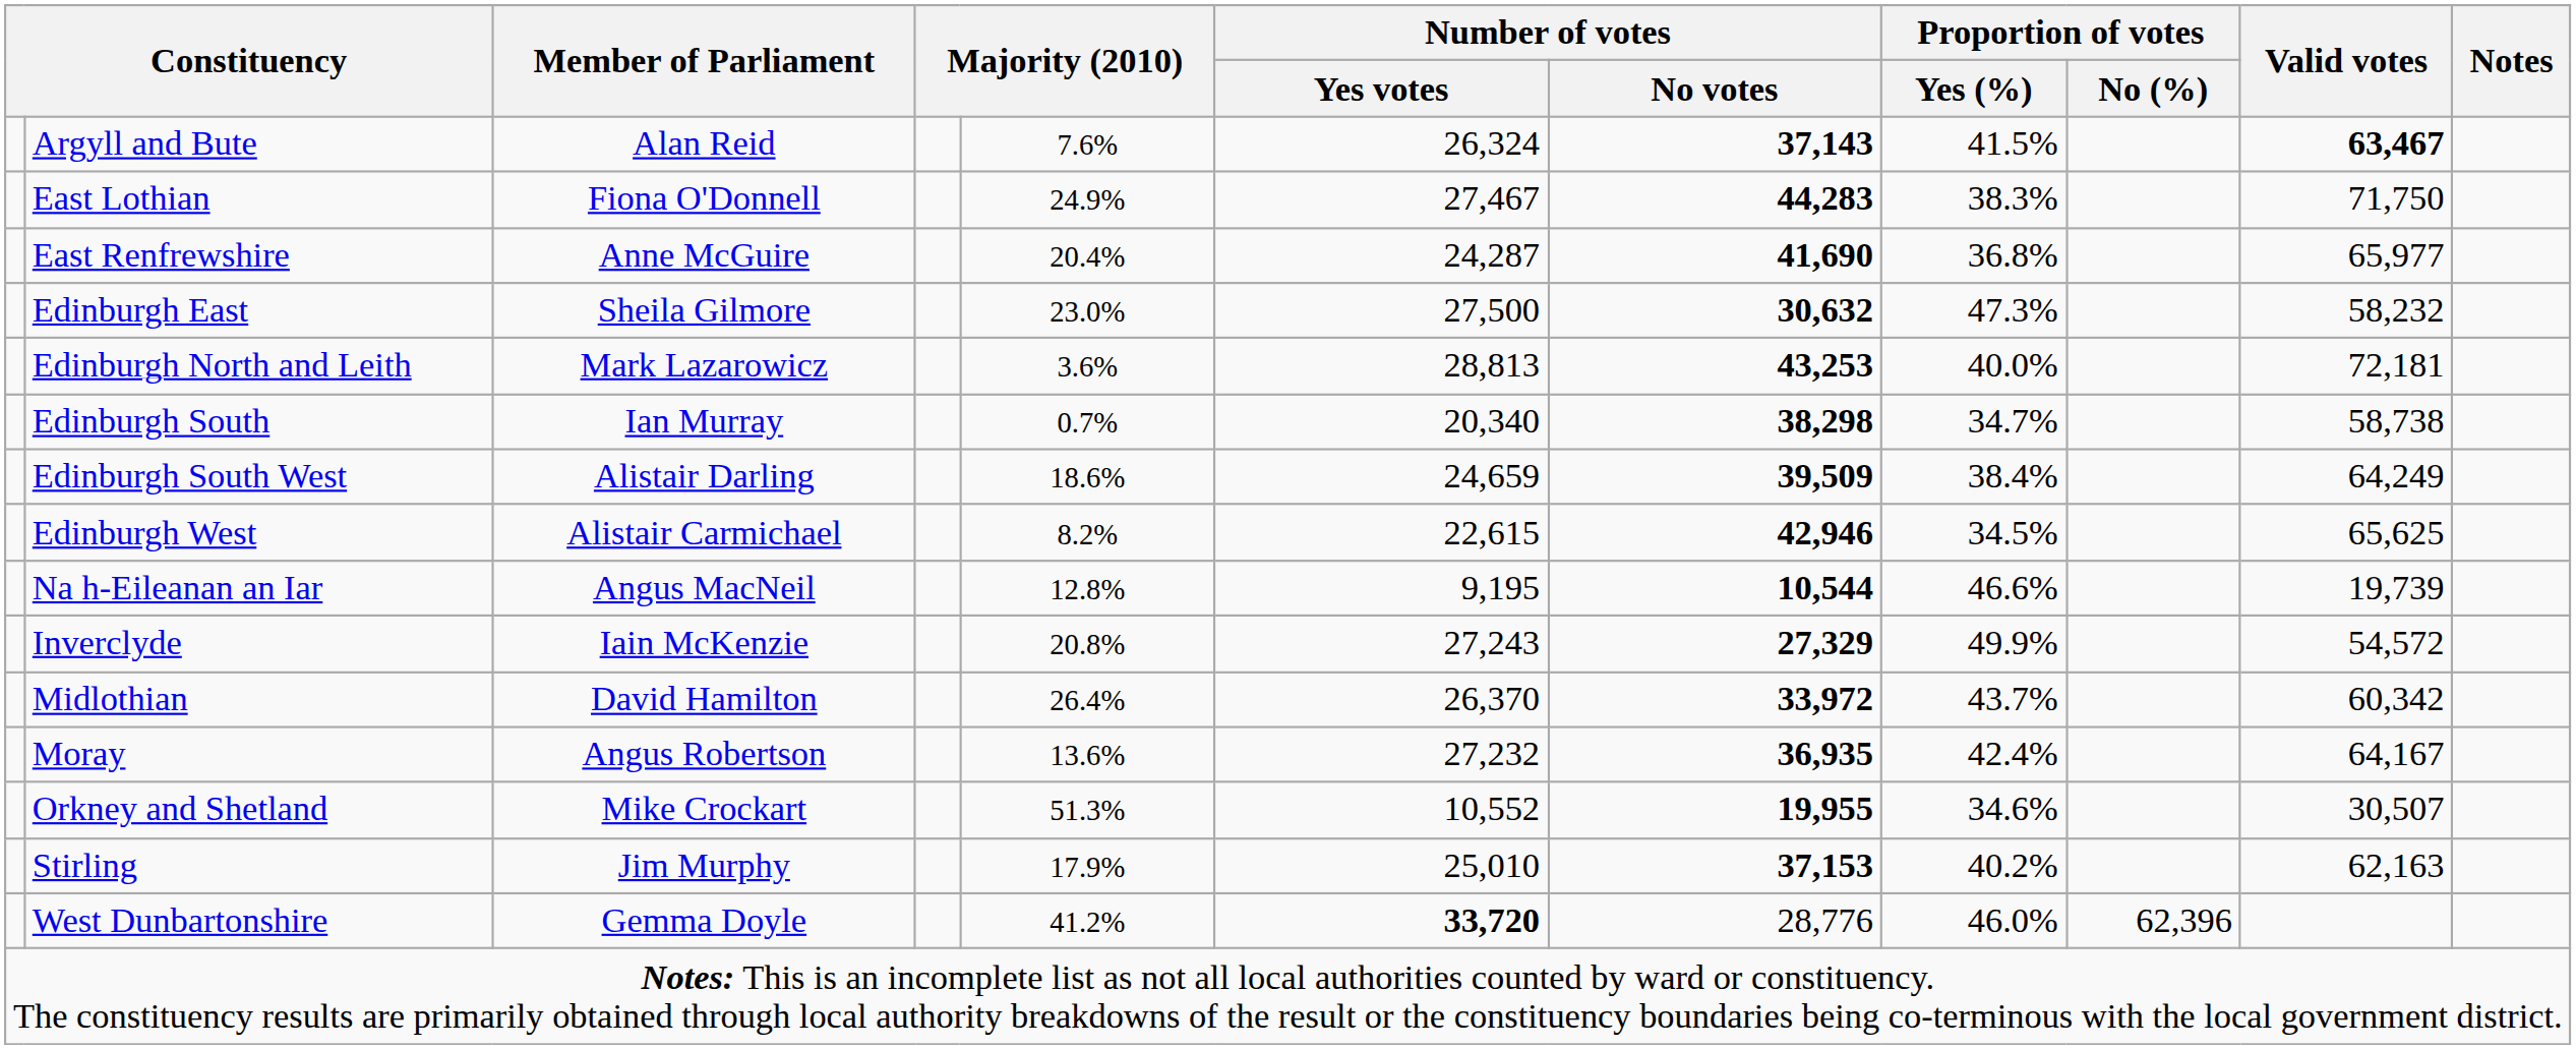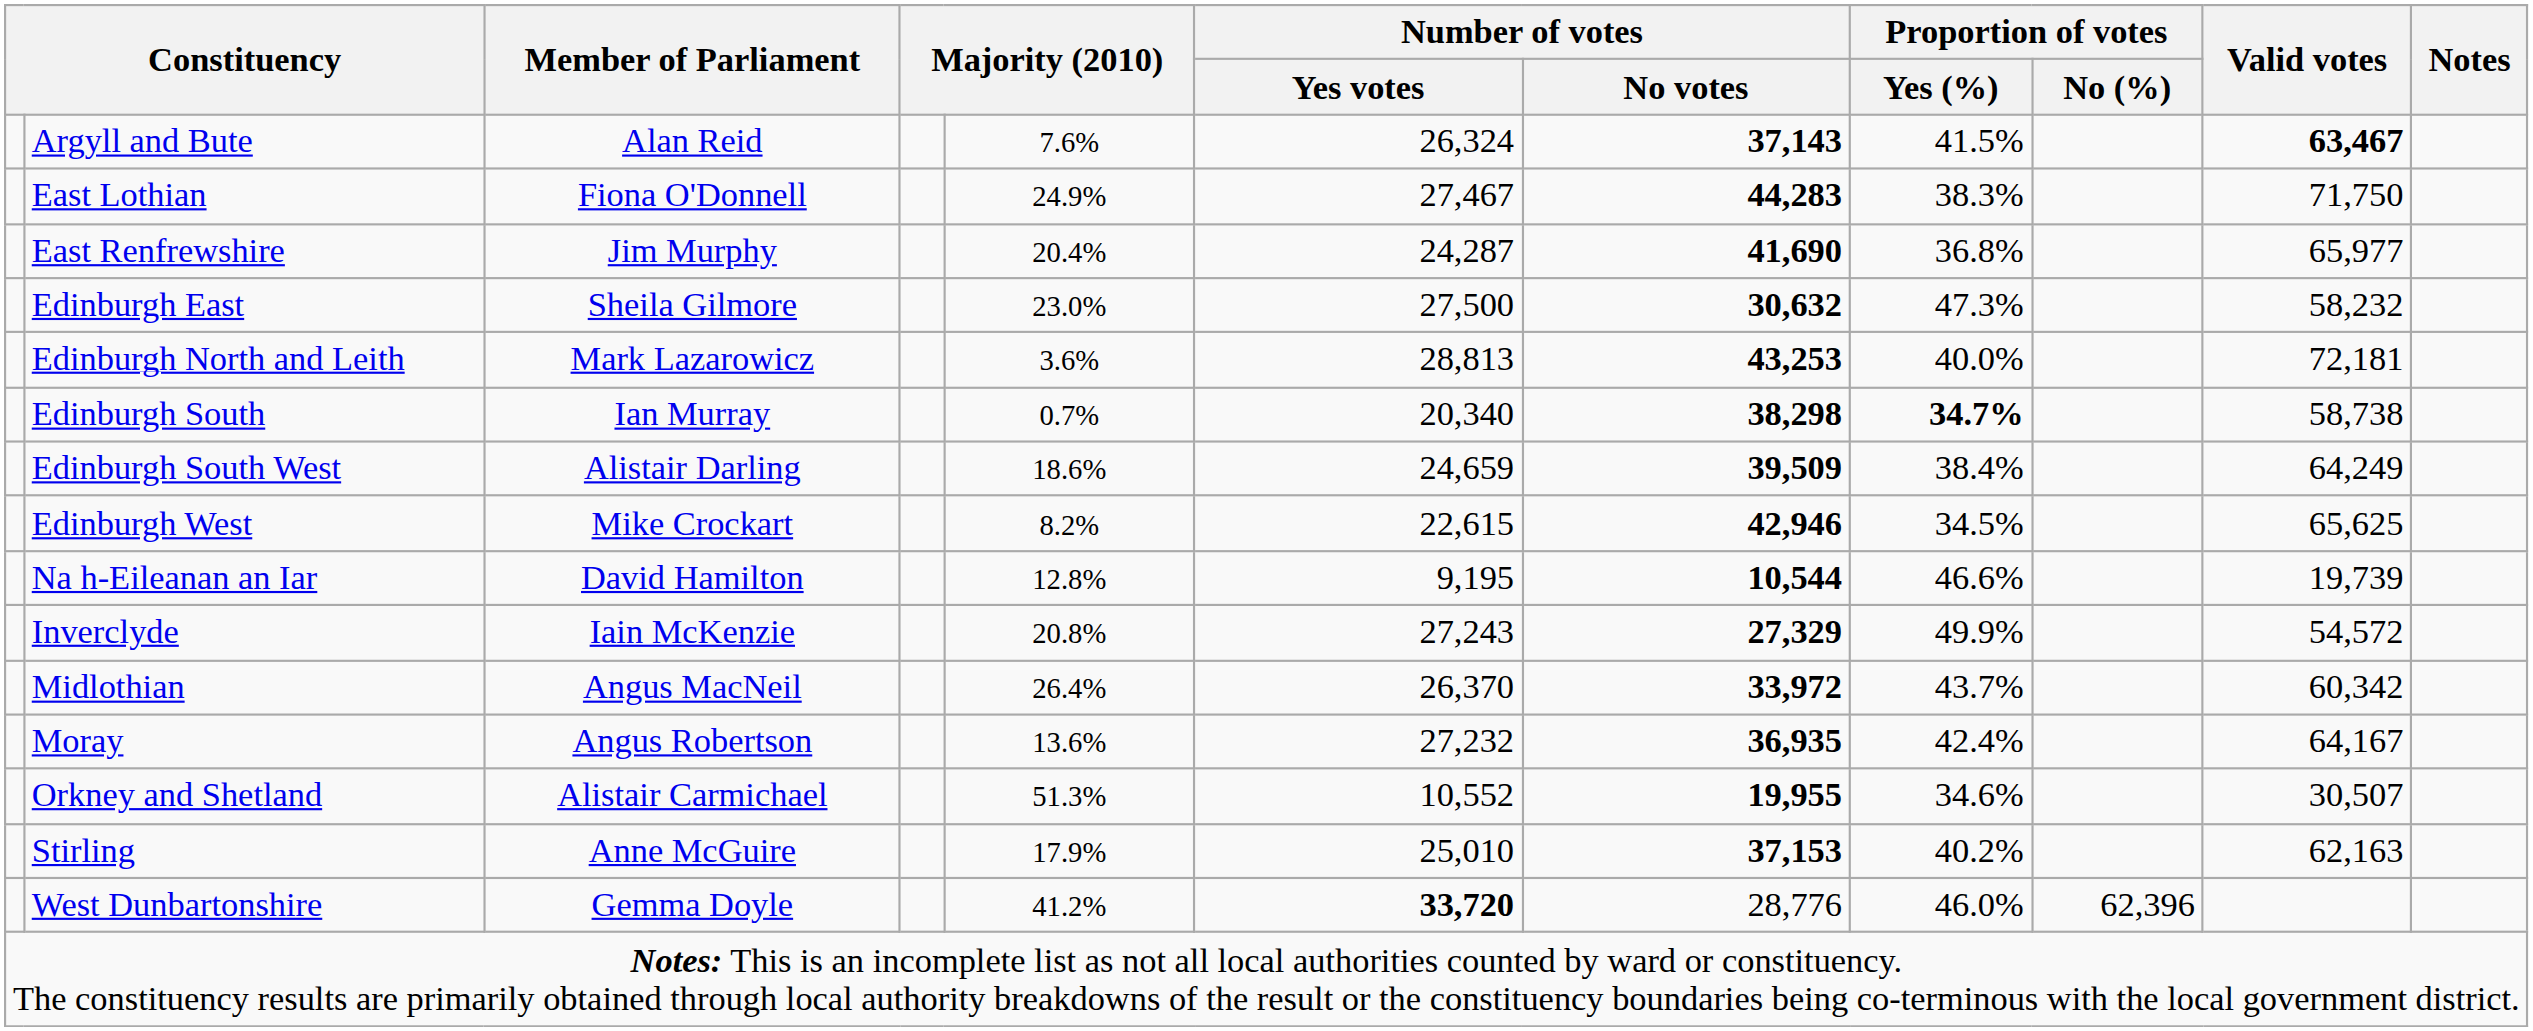East Renfrewshire | Member of Parliament: Anne McGuire -> Jim Murphy
Edinburgh South | Proportion of votes / Yes (%): normal -> bold
Edinburgh West | Member of Parliament: Alistair Carmichael -> Mike Crockart
Na h-Eileanan an Iar | Member of Parliament: Angus MacNeil -> David Hamilton
Midlothian | Member of Parliament: David Hamilton -> Angus MacNeil
Orkney and Shetland | Member of Parliament: Mike Crockart -> Alistair Carmichael
Stirling | Member of Parliament: Jim Murphy -> Anne McGuire
